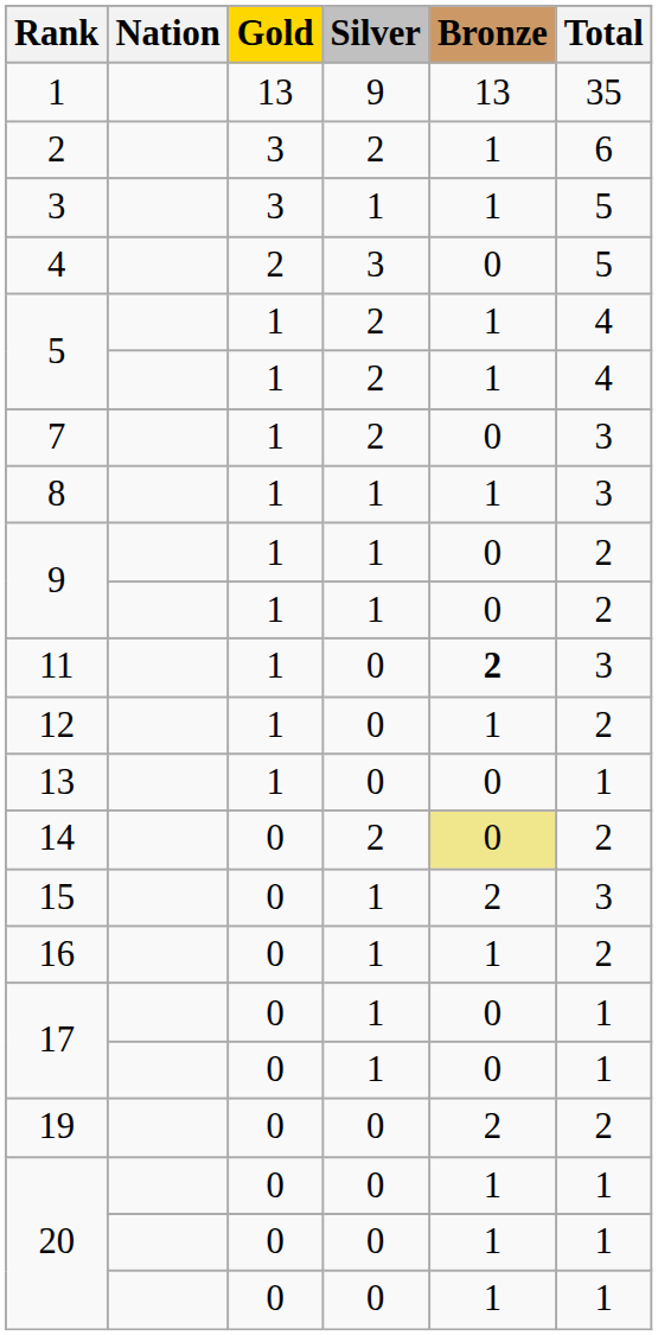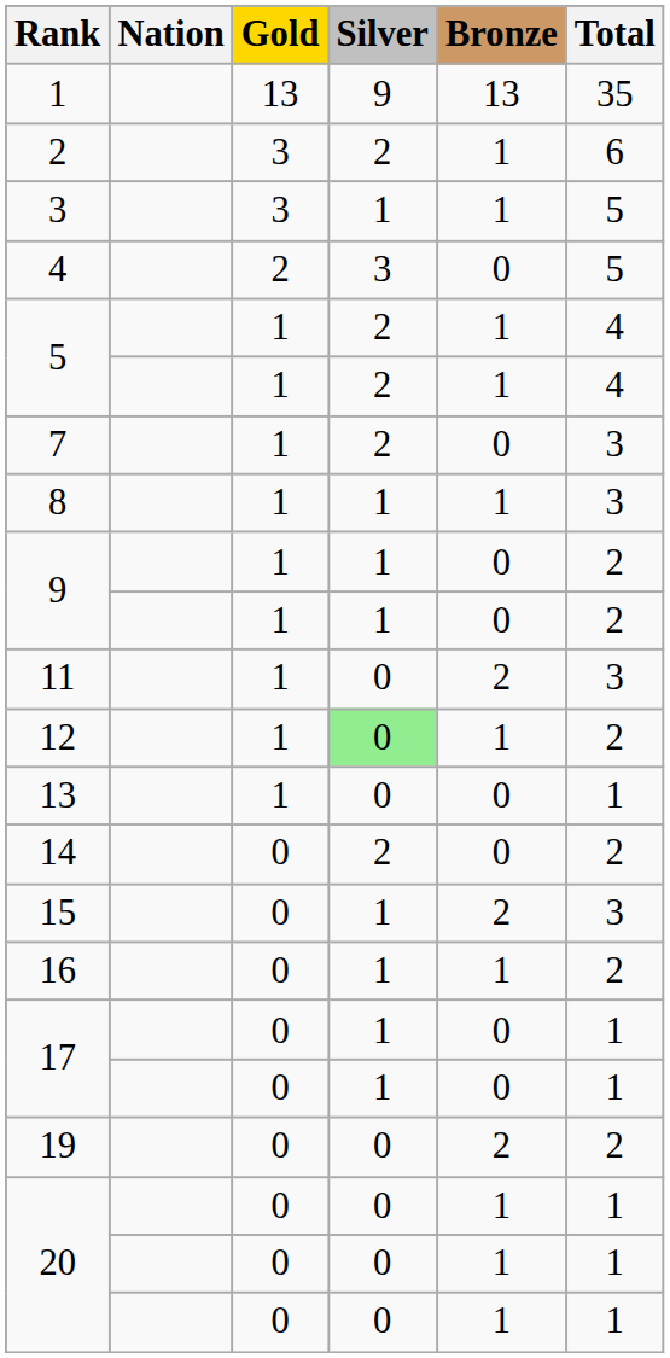11 | Bronze: bold -> normal
12 | Silver: no background -> lightgreen background
14 | Bronze: khaki background -> no background
